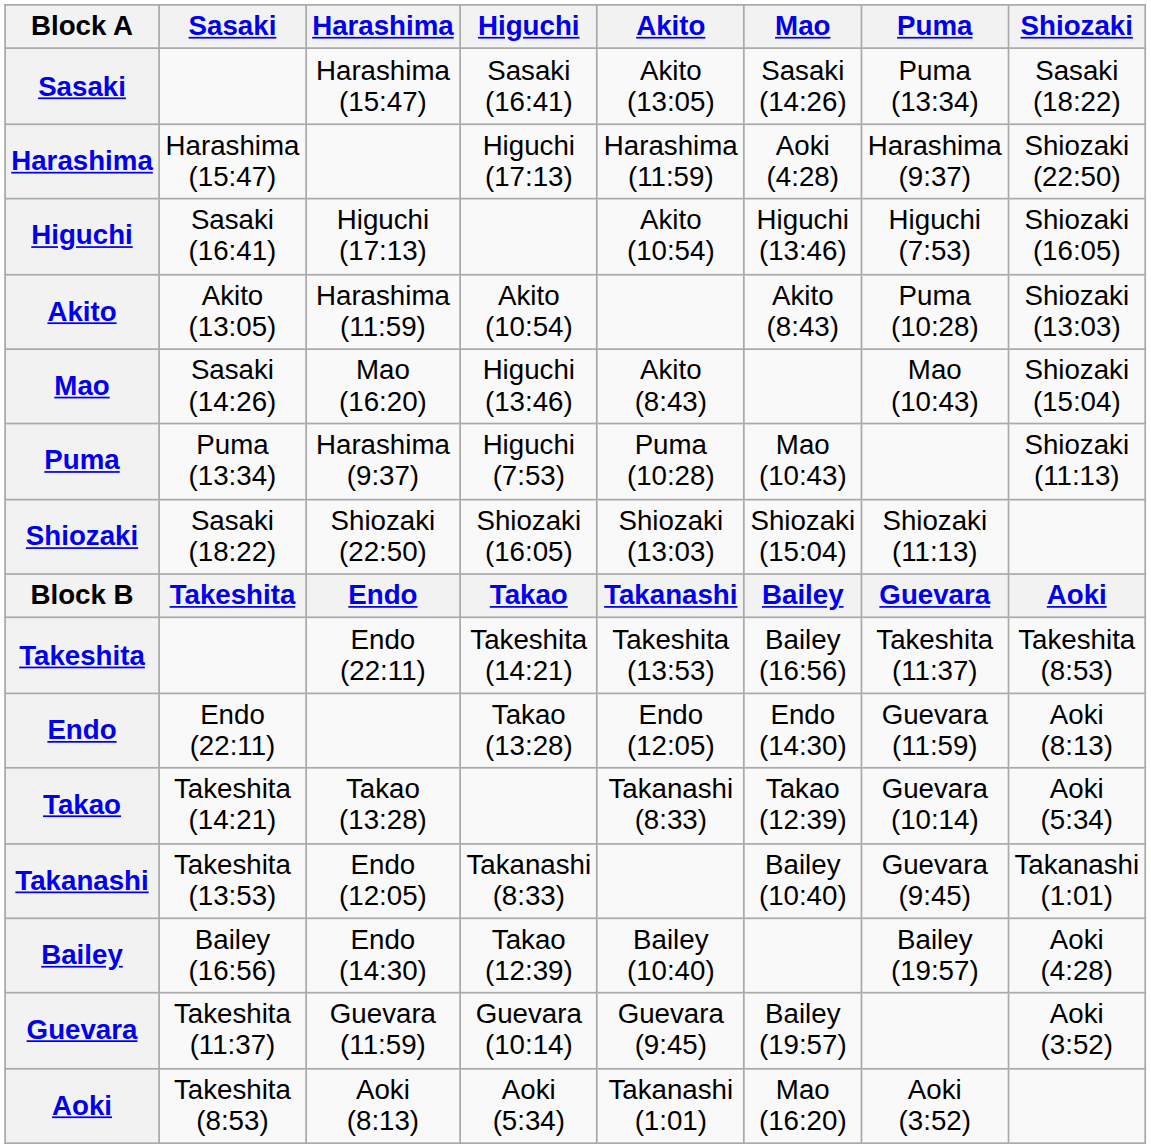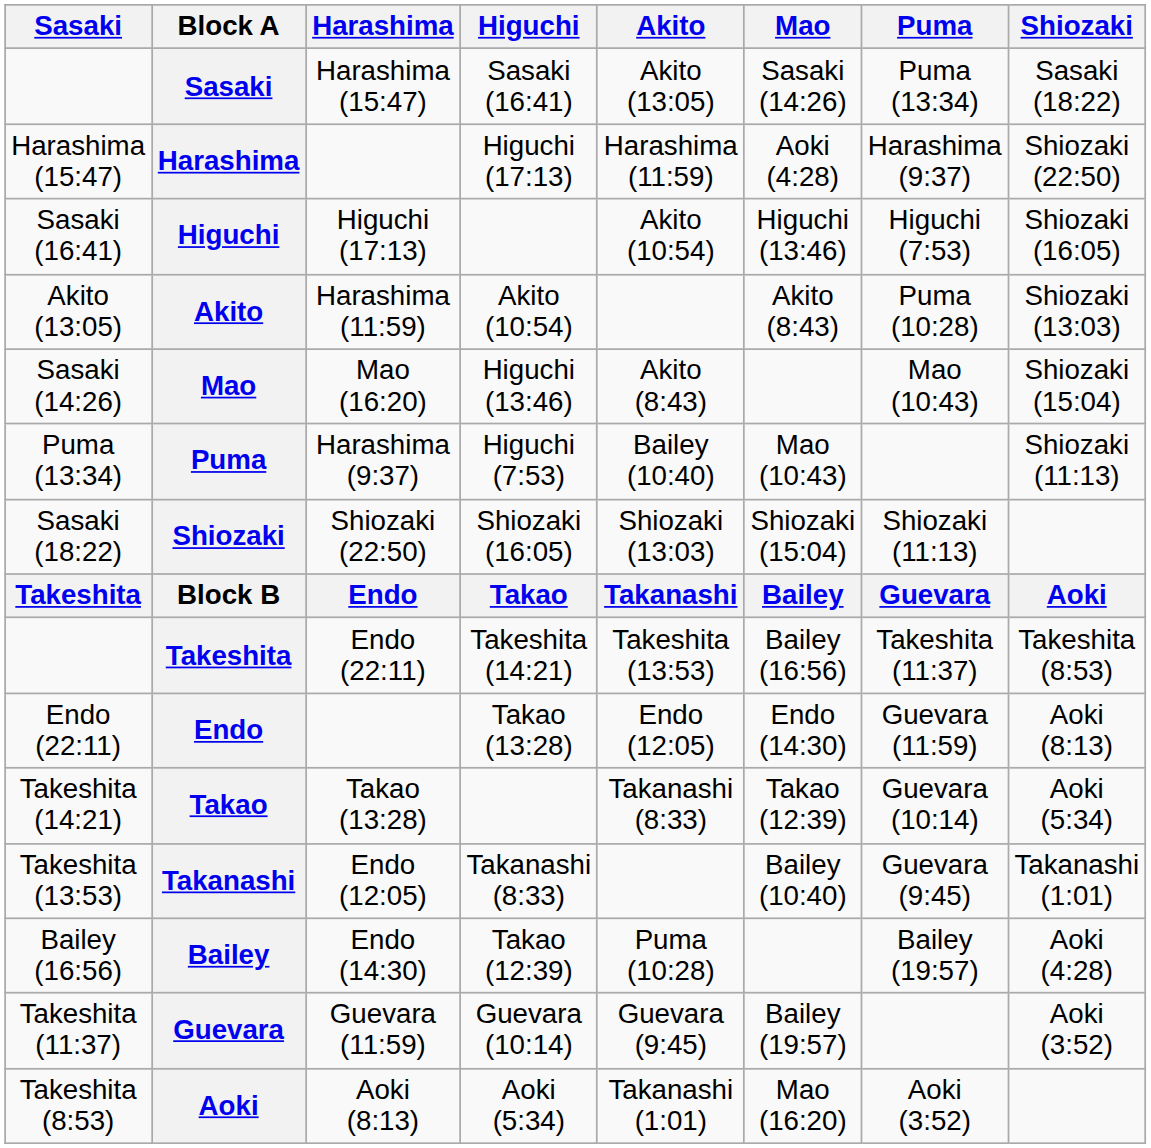columns swapped: Block A <-> Sasaki
row 7 | Akito: Puma (10:28) -> Bailey (10:40)
row 14 | Akito: Bailey (10:40) -> Puma (10:28)
